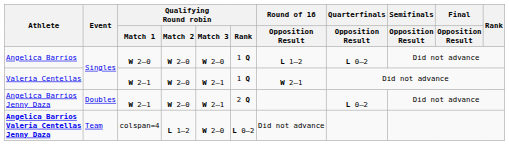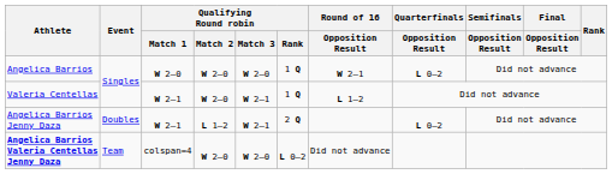Angelica Barrios | Round of 16 / Opposition Result: L 1–2 -> W 2–1
Valeria Centellas | Round of 16 / Opposition Result: W 2–1 -> L 1–2
Angelica Barrios Jenny Daza | Qualifying Round robin / Match 2: W 2–0 -> L 1–2
Angelica Barrios Valeria Centellas Jenny Daza | Qualifying Round robin / Match 2: L 1–2 -> W 2–0
